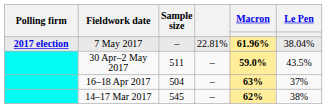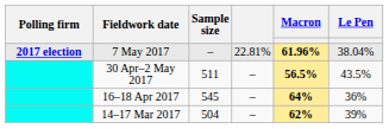30 Apr–2 May 2017 | Macron: 59.0% -> 56.5%
16–18 Apr 2017 | Sample size: 504 -> 545
16–18 Apr 2017 | Macron: 63% -> 64%
16–18 Apr 2017 | Le Pen: 37% -> 36%
14–17 Mar 2017 | Sample size: 545 -> 504
14–17 Mar 2017 | Le Pen: 38% -> 39%
